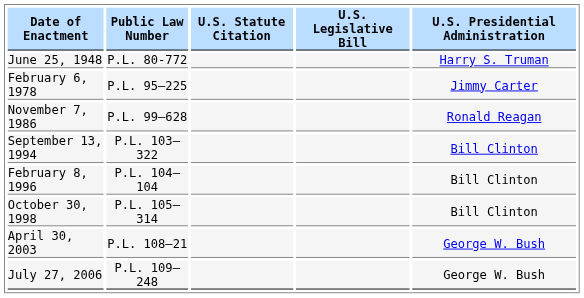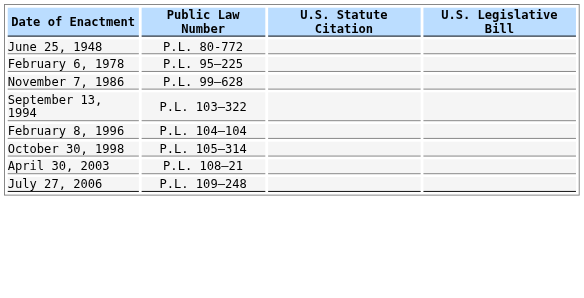- column: U.S. Presidential Administration | Harry S. Truman | Jimmy Carter | Ronald Reagan | Bill Clinton | Bill Clinton | Bill Clinton | George W. Bush | George W. Bush
